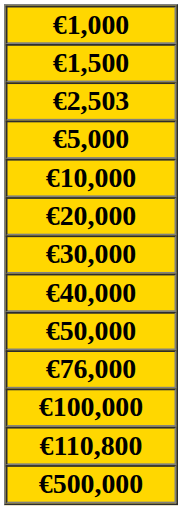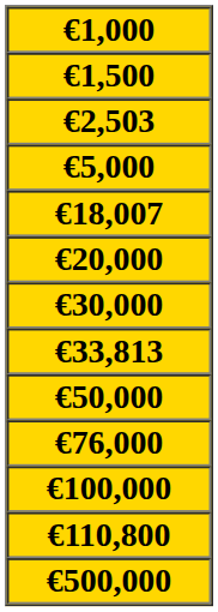row 5 | column 1: €10,000 -> €18,007
row 8 | column 1: €40,000 -> €33,813
